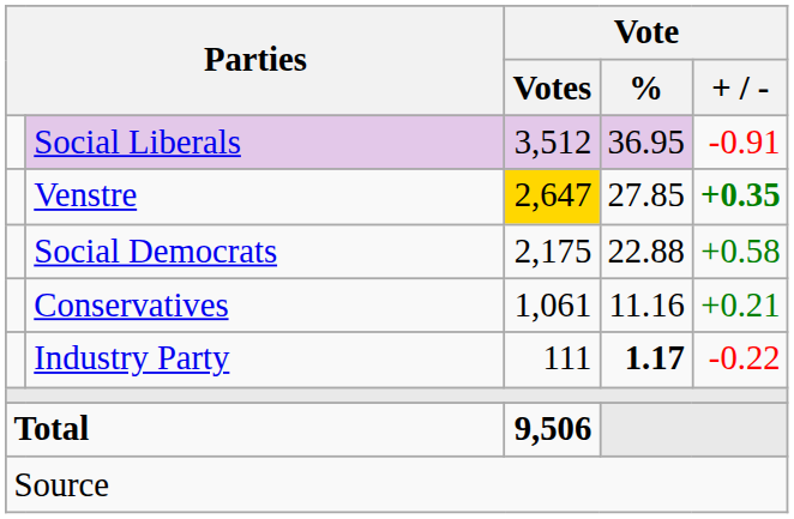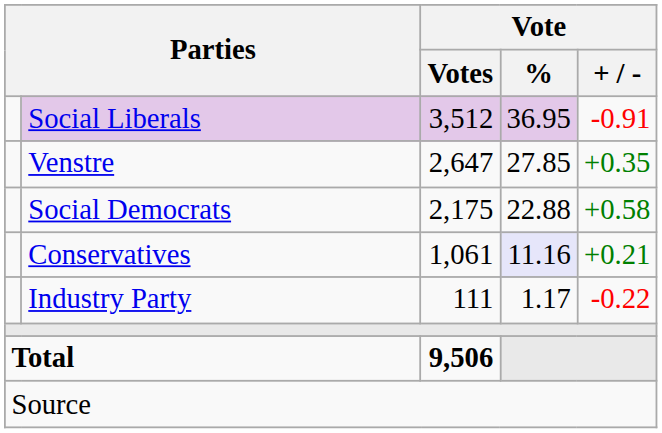Venstre | Vote / Votes: gold background -> no background
Venstre | Vote / + / -: bold -> normal
Conservatives | Vote / %: no background -> lavender background
Industry Party | Vote / %: bold -> normal
